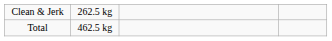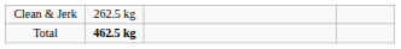row 2 | column 2: normal -> bold
